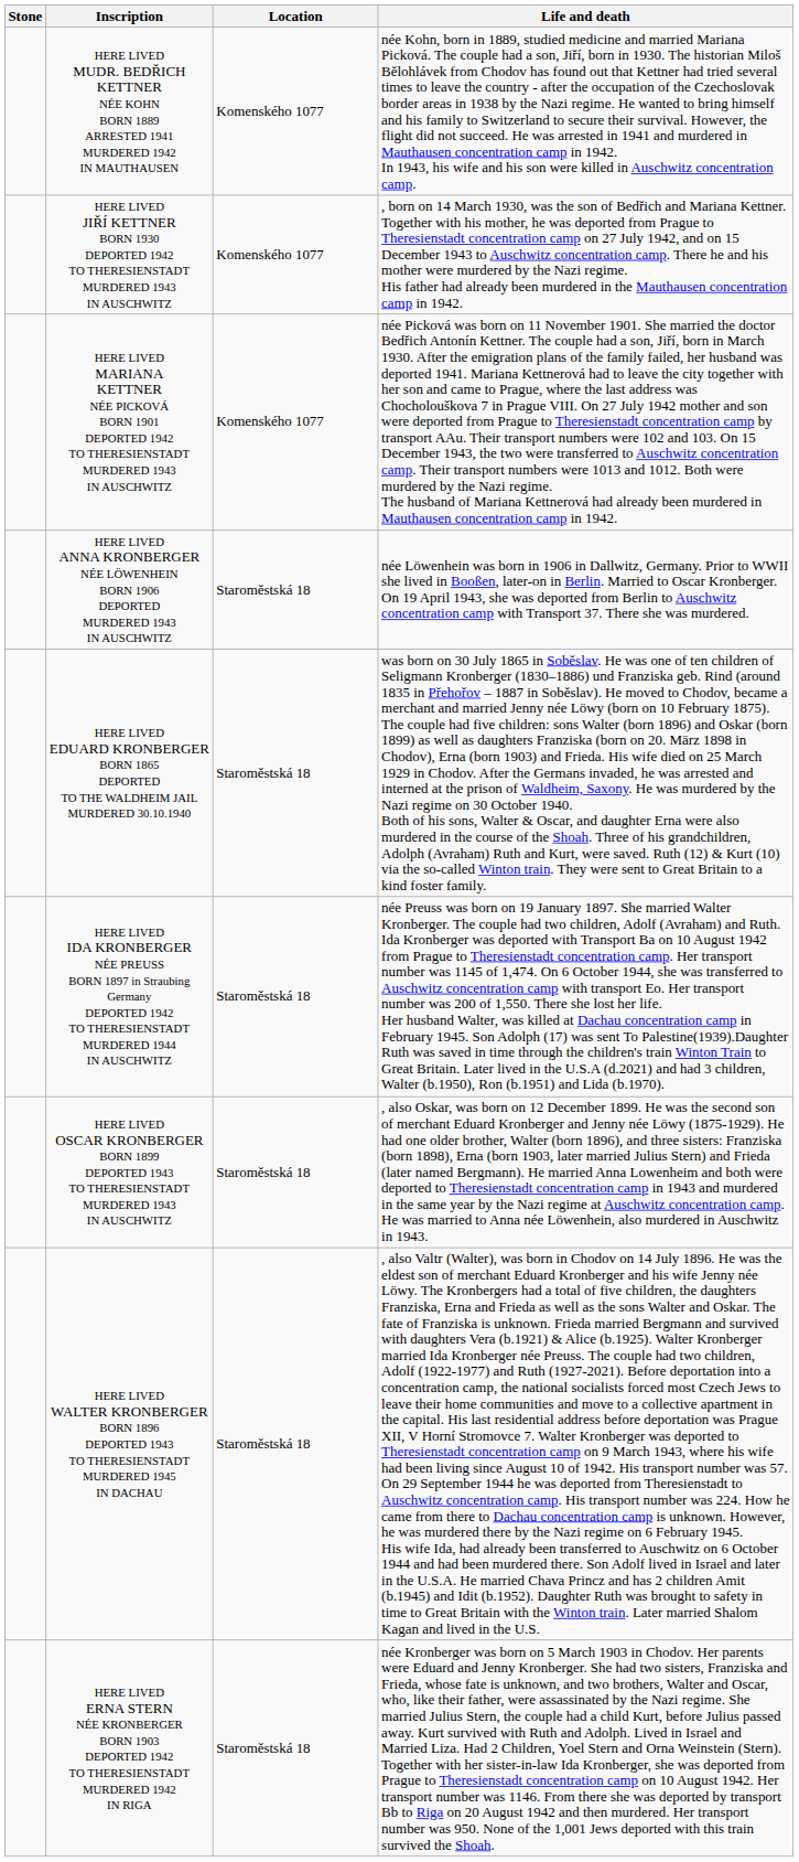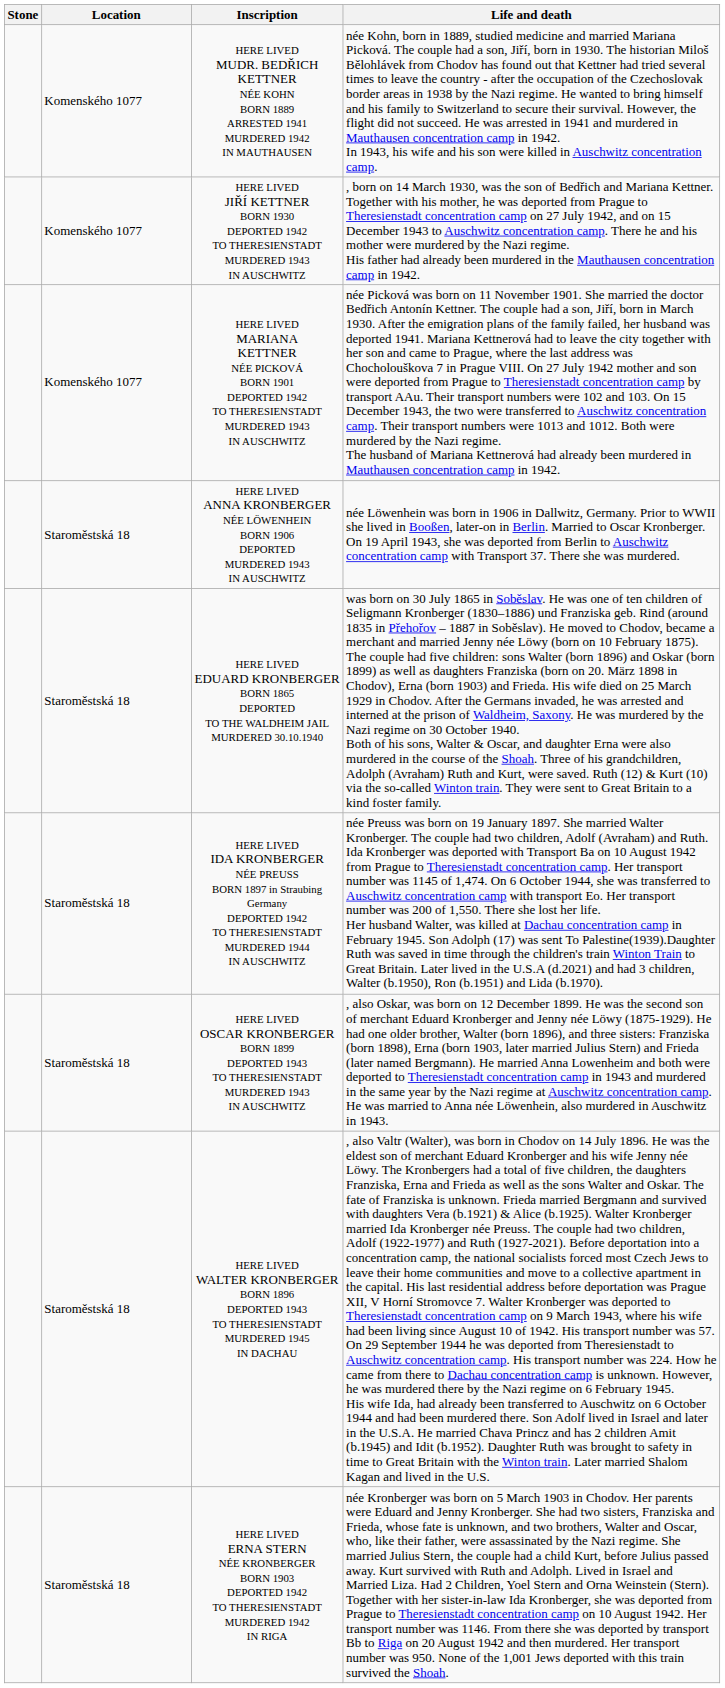columns swapped: Inscription <-> Location
